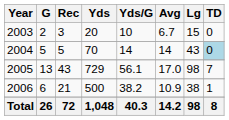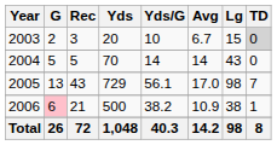2003 | TD: no background -> lightgrey background
2004 | TD: lightblue background -> no background
2006 | G: no background -> pink background
